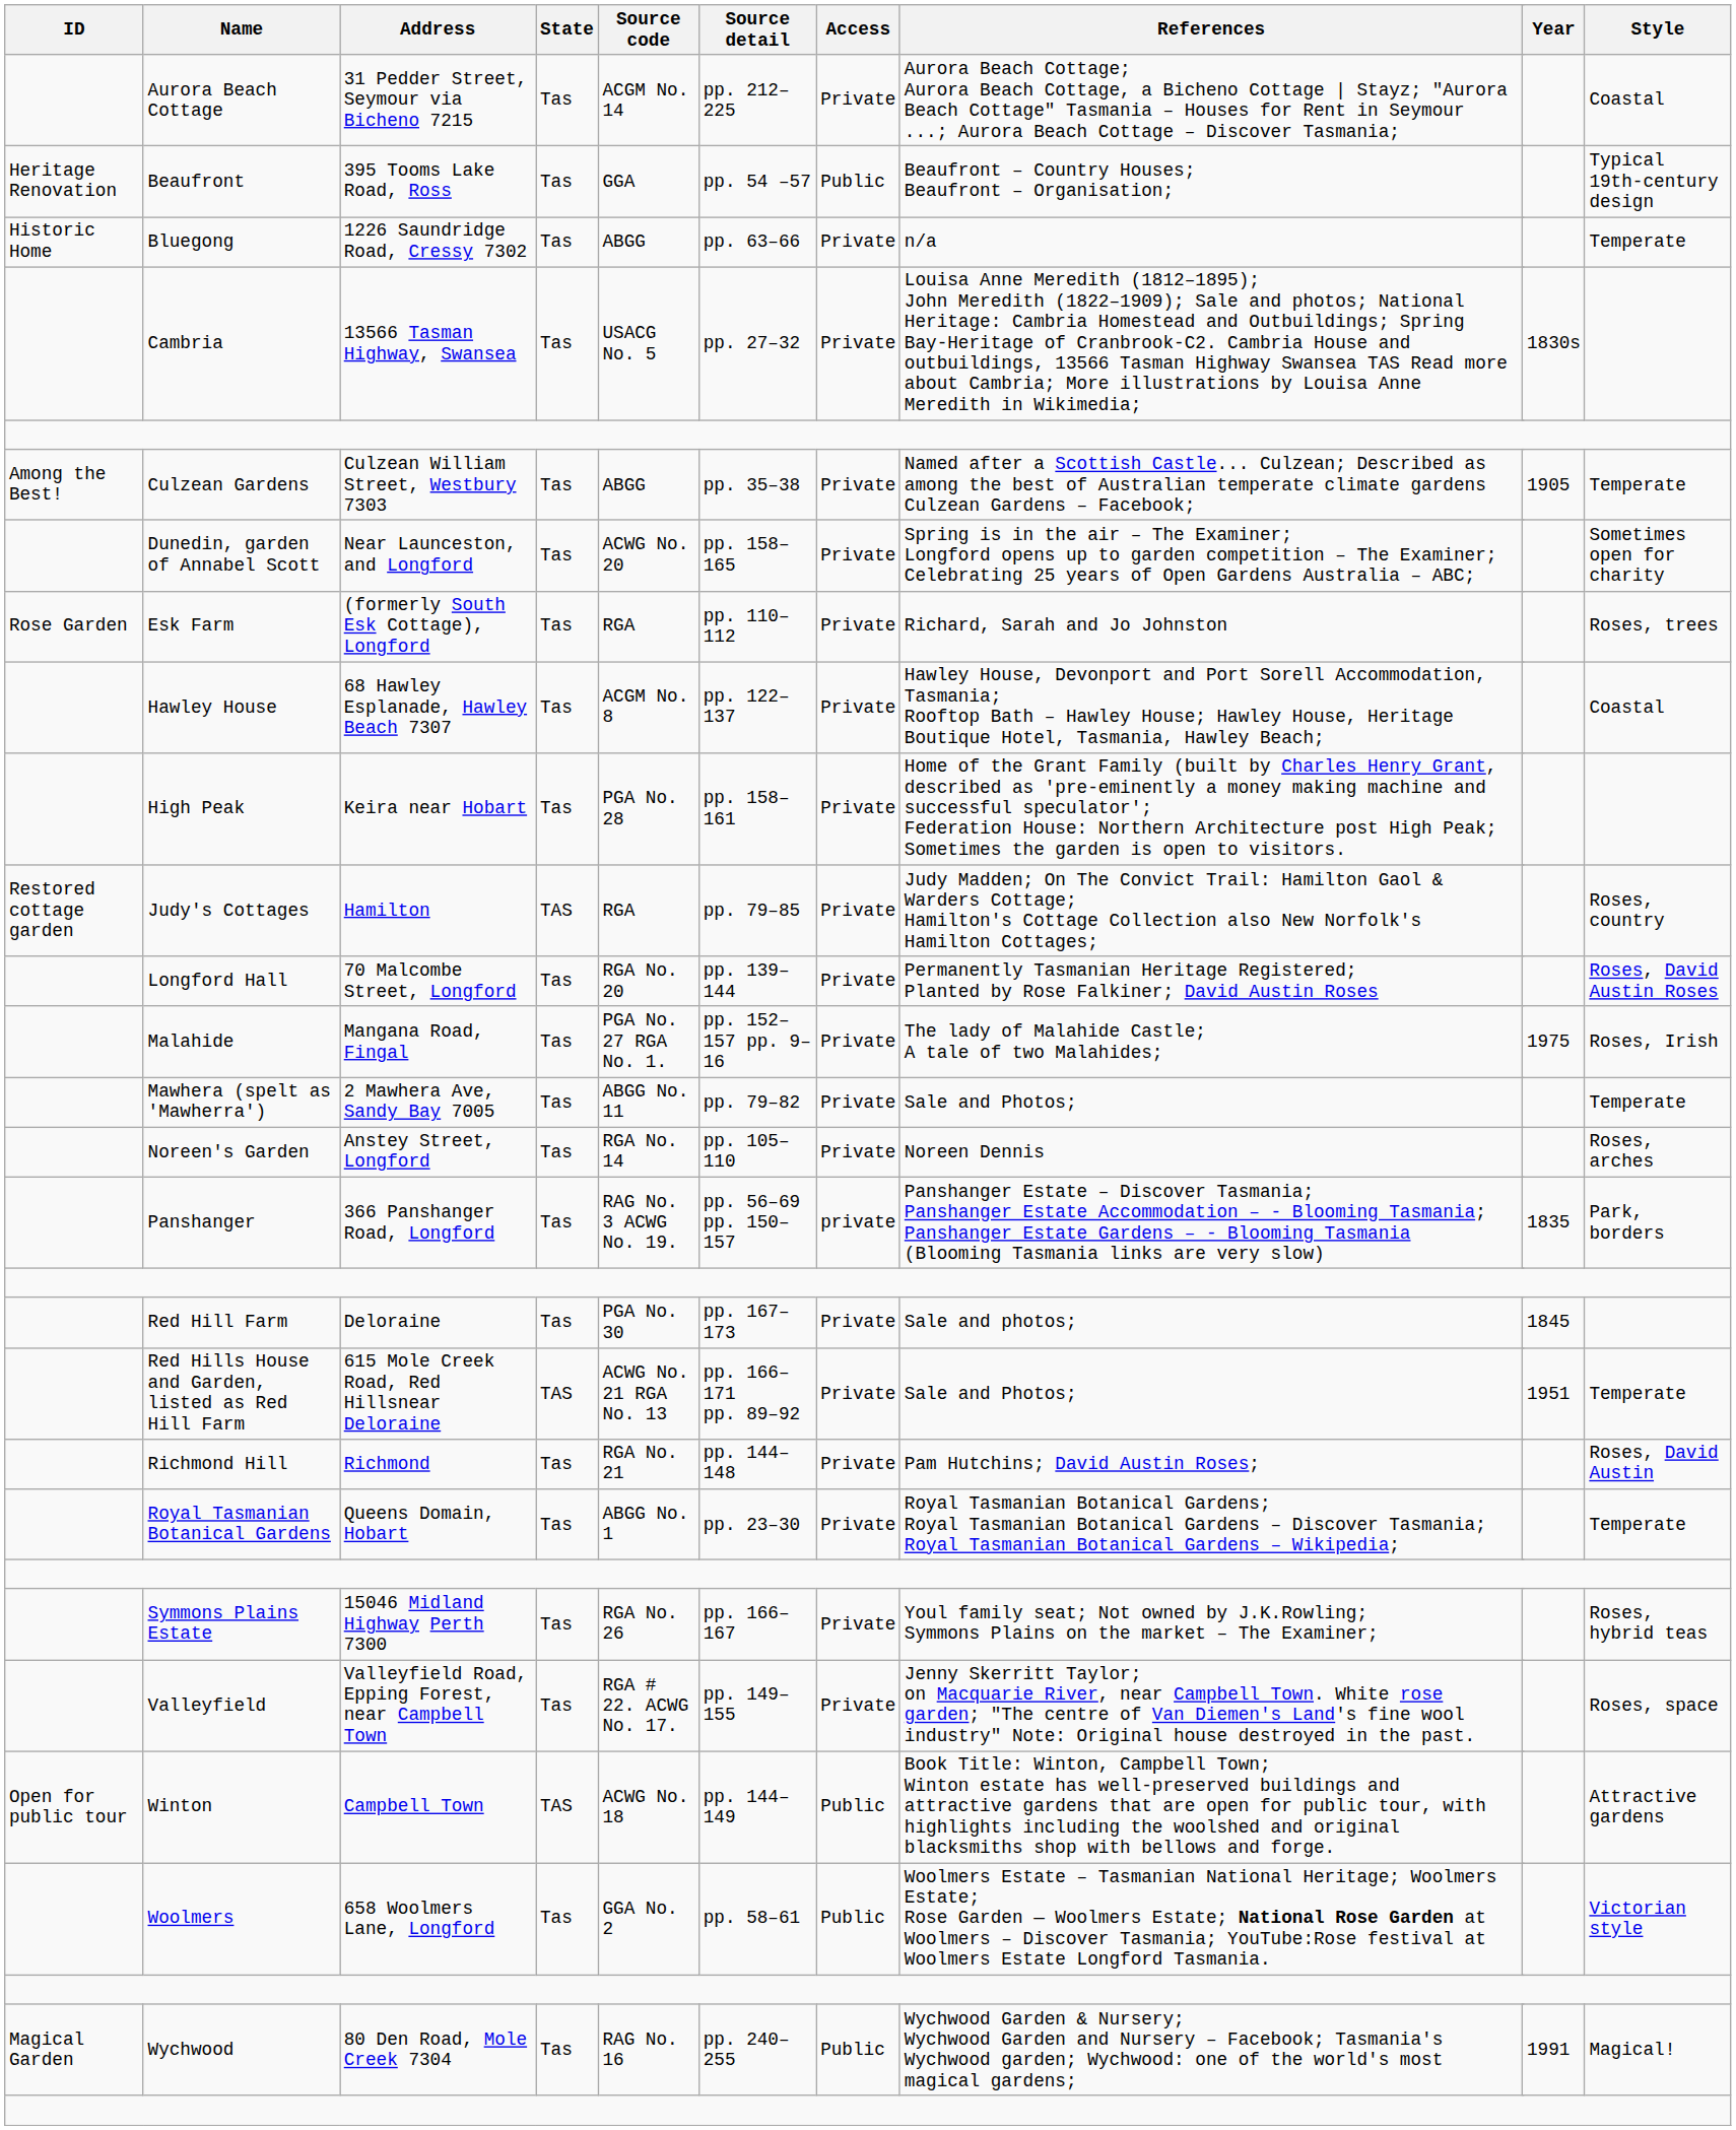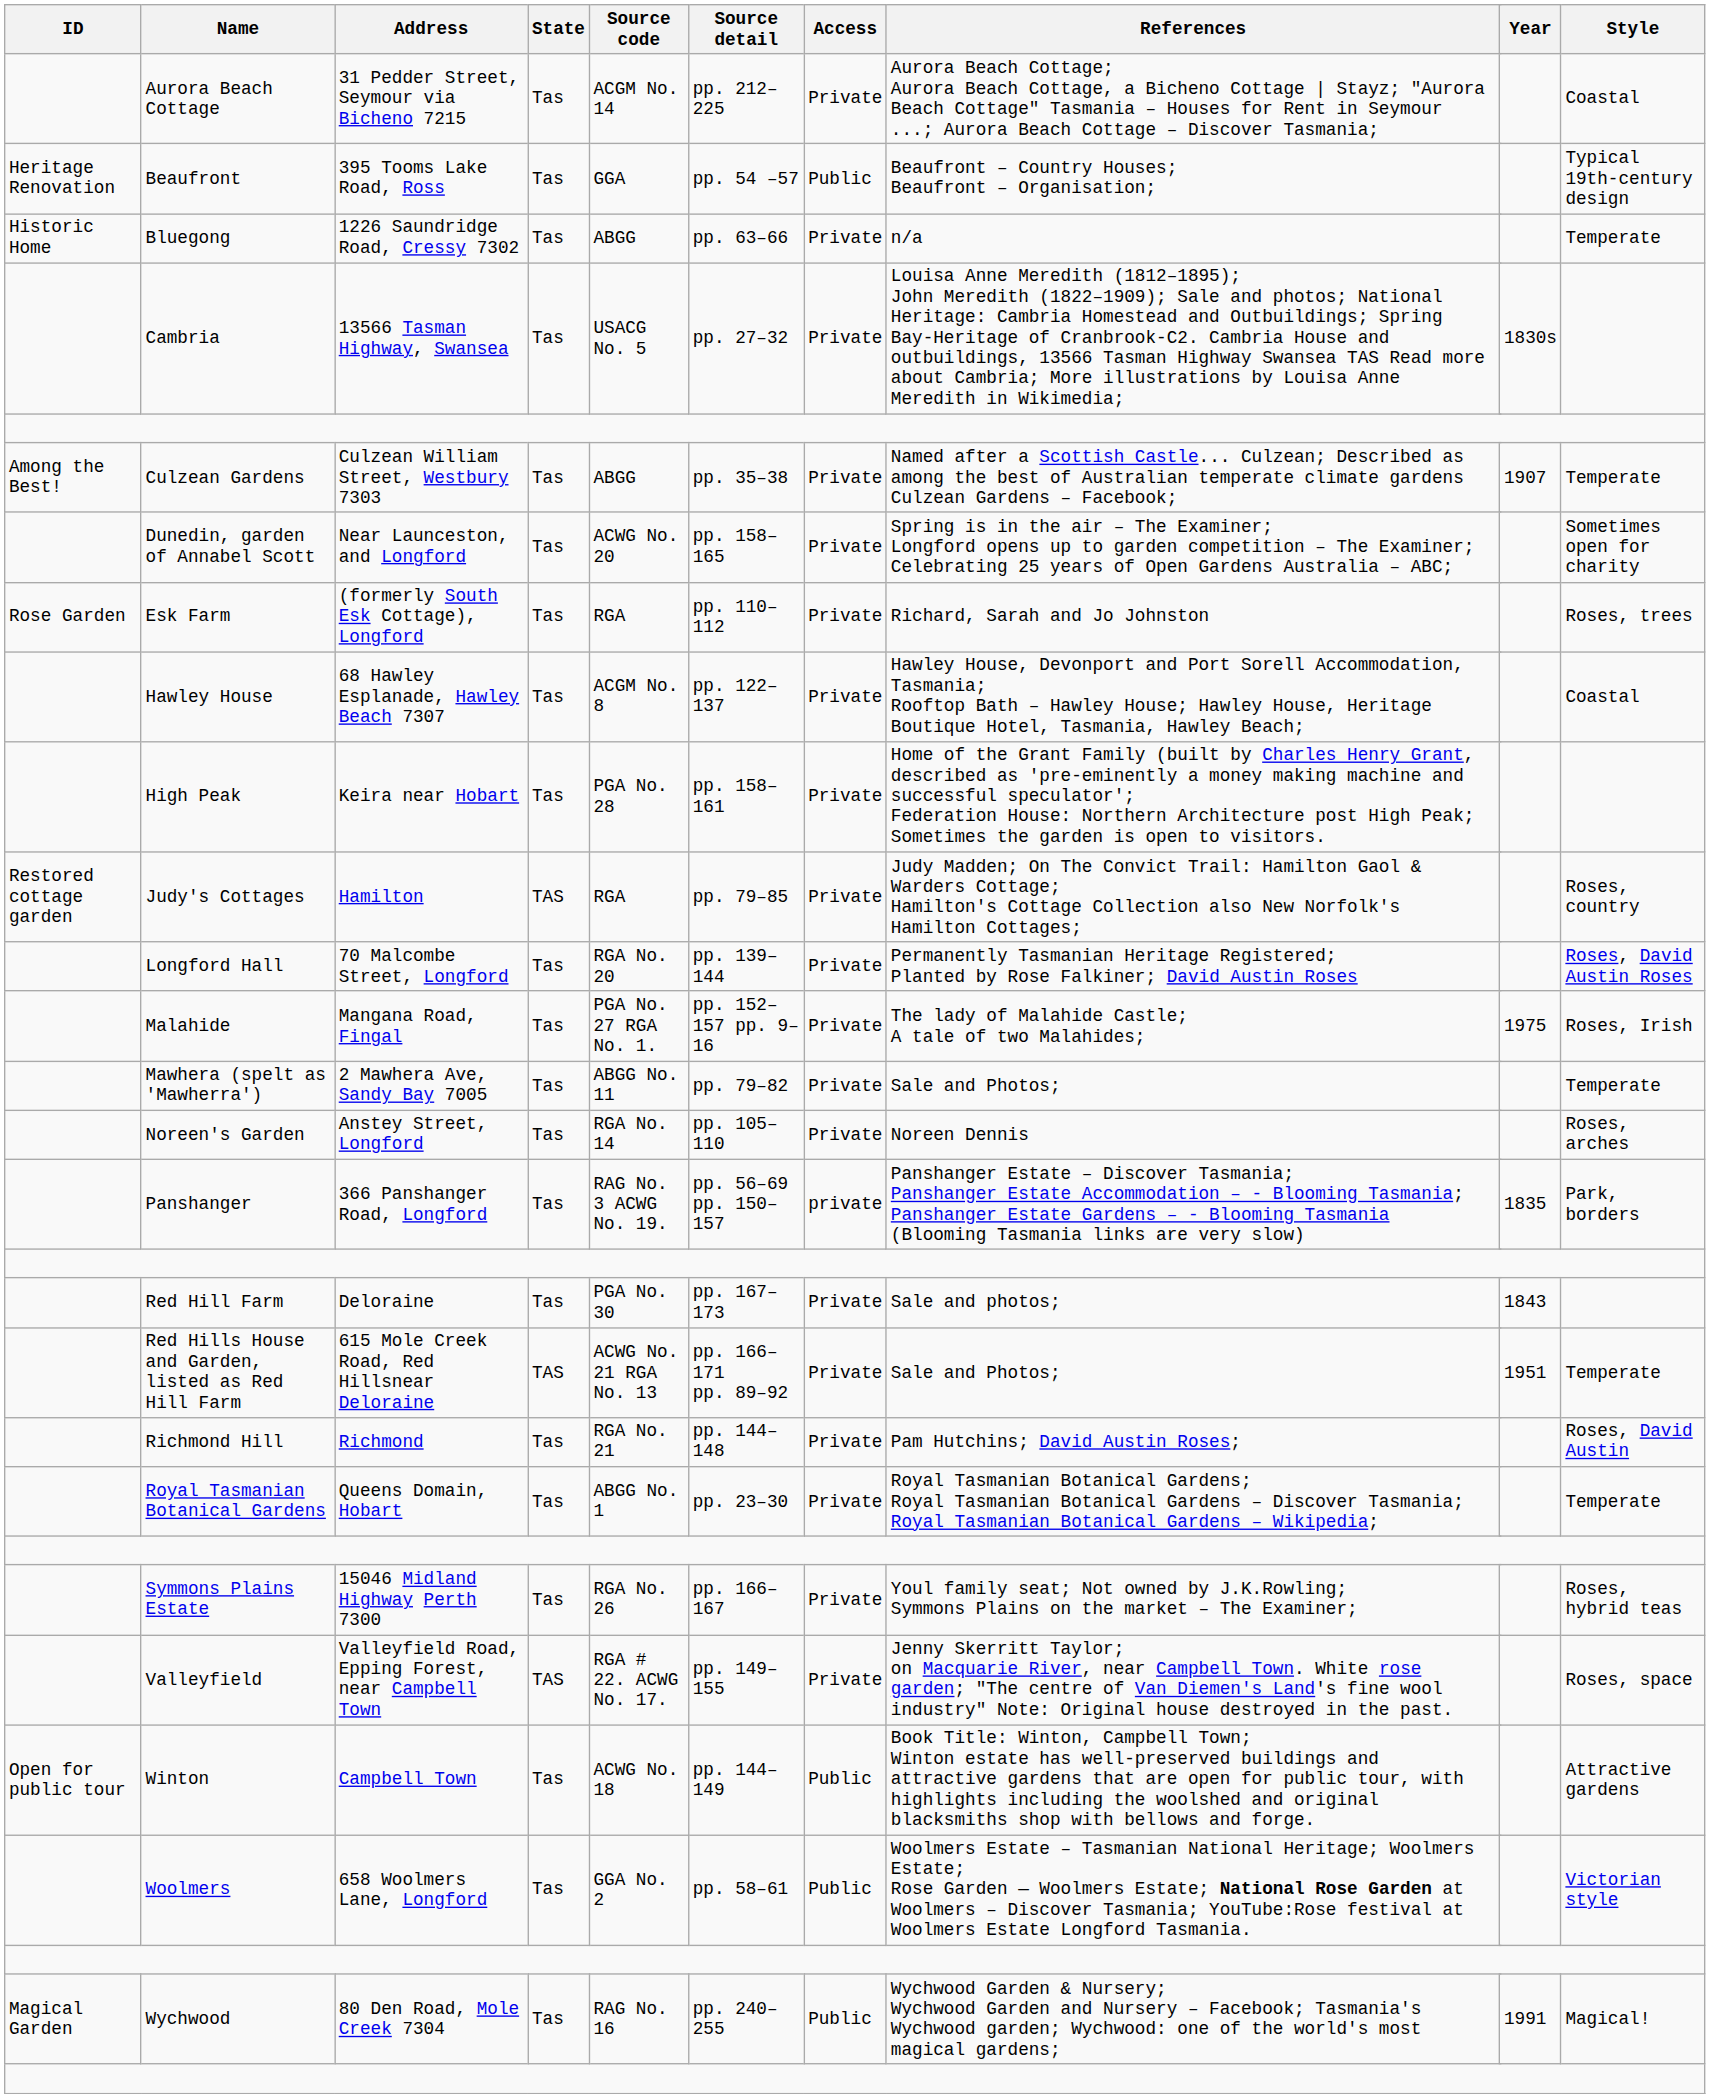Culzean Gardens | Year: 1905 -> 1907
Red Hill Farm | Year: 1845 -> 1843
Valleyfield | State: Tas -> TAS
Winton | State: TAS -> Tas
